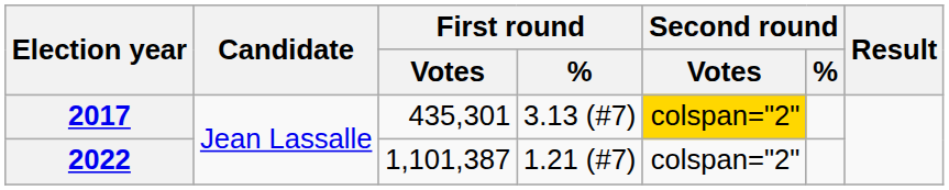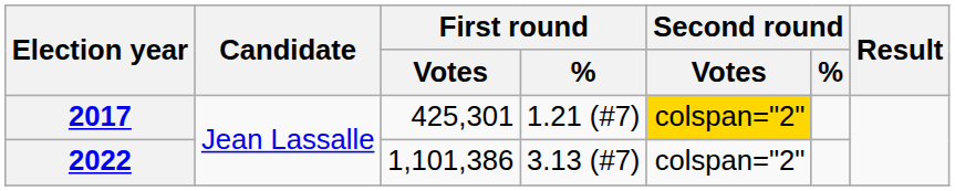2017 | First round / Votes: 435,301 -> 425,301
2017 | First round / %: 3.13 (#7) -> 1.21 (#7)
2022 | First round / Votes: 1,101,387 -> 1,101,386
2022 | First round / %: 1.21 (#7) -> 3.13 (#7)
